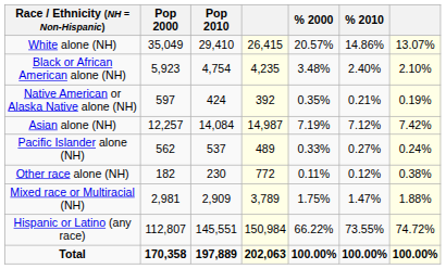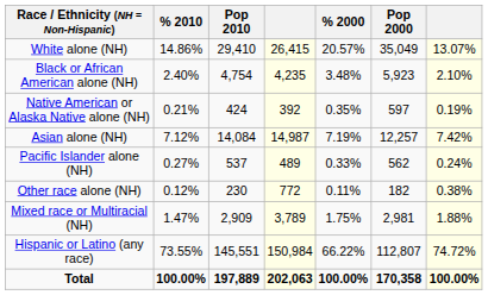columns swapped: Pop 2000 <-> % 2010
